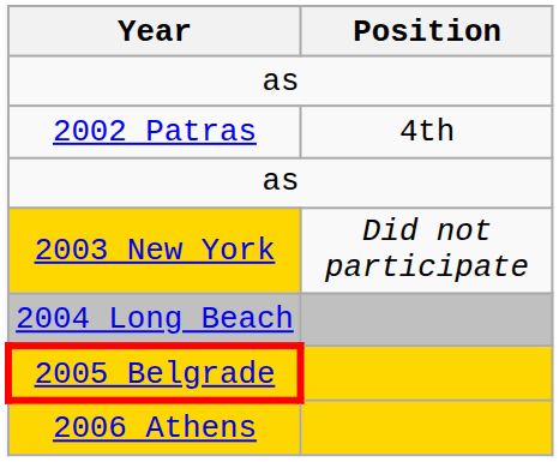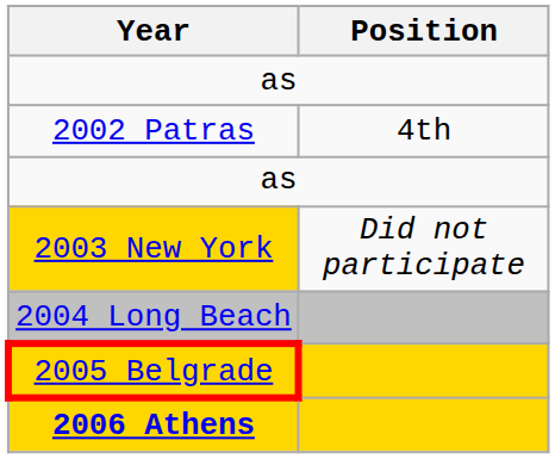row 8 | Year: normal -> bold
